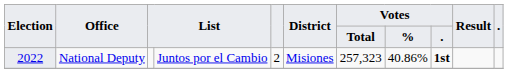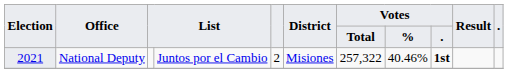National Deputy | Election: 2022 -> 2021
National Deputy | Votes / Total: 257,323 -> 257,322
National Deputy | Votes / %: 40.86% -> 40.46%
